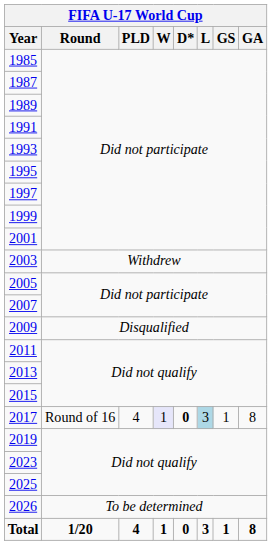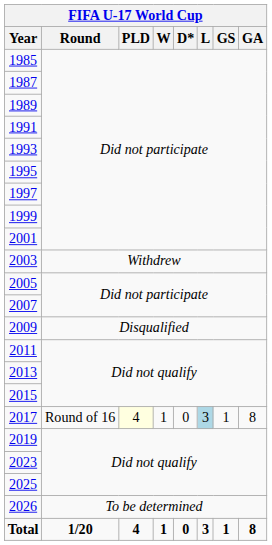2017 | PLD: no background -> lightyellow background
2017 | W: lavender background -> no background
2017 | D*: bold -> normal
